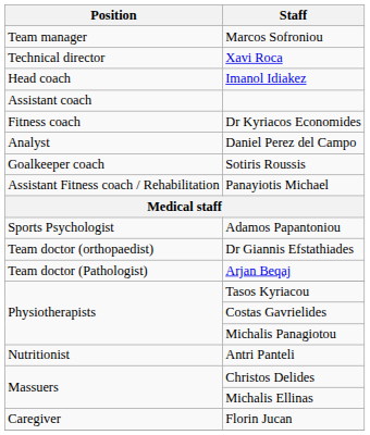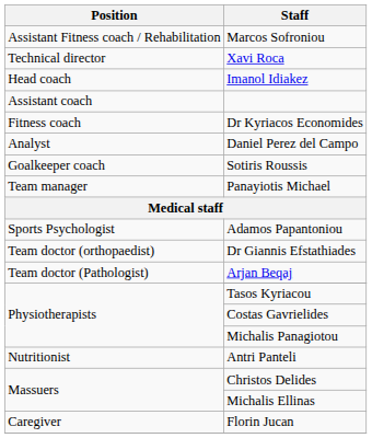row 2 | Position: Team manager -> Assistant Fitness coach / Rehabilitation
row 9 | Position: Assistant Fitness coach / Rehabilitation -> Team manager
